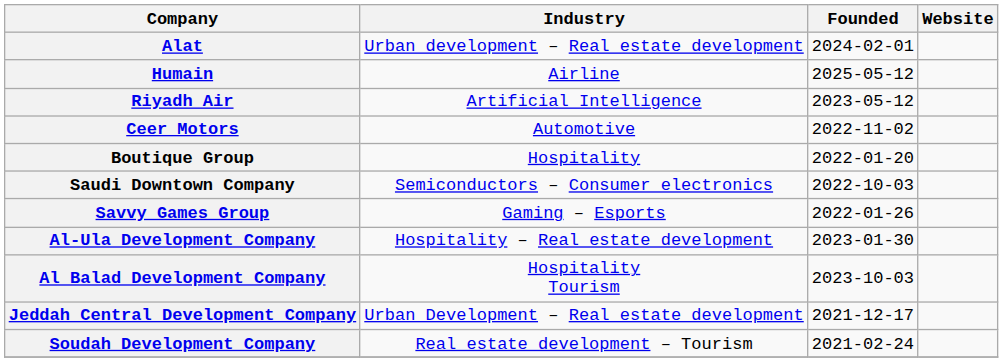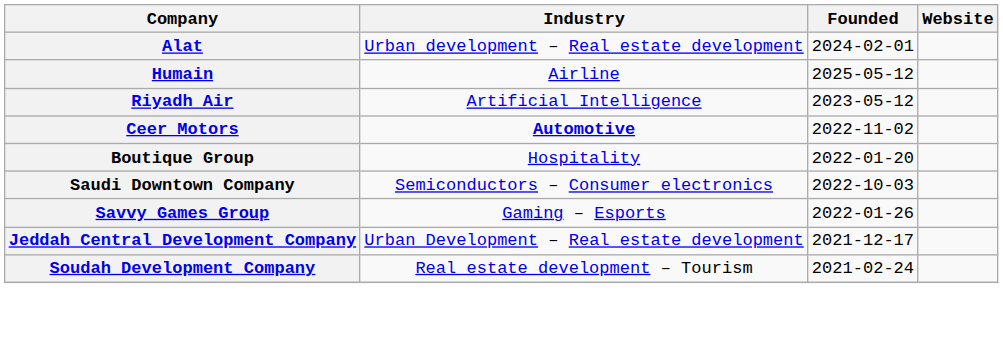Ceer Motors | Industry: normal -> bold
- row: Al-Ula Development Company | Hospitality – Real estate development | 2023-01-30
- row: Al Balad Development Company | Hospitality Tourism | 2023-10-03
